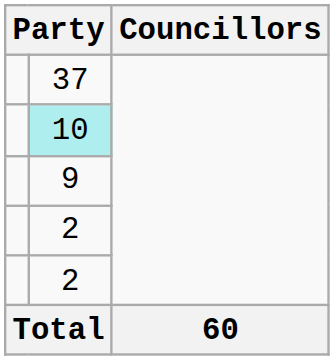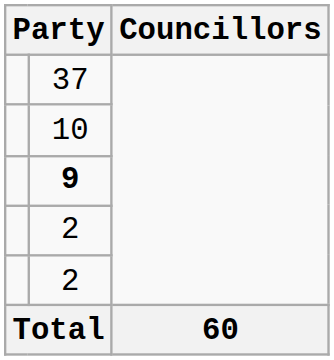10 | column 2: paleturquoise background -> no background
9 | column 2: normal -> bold
